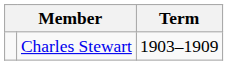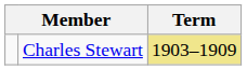Charles Stewart | Term: no background -> khaki background
